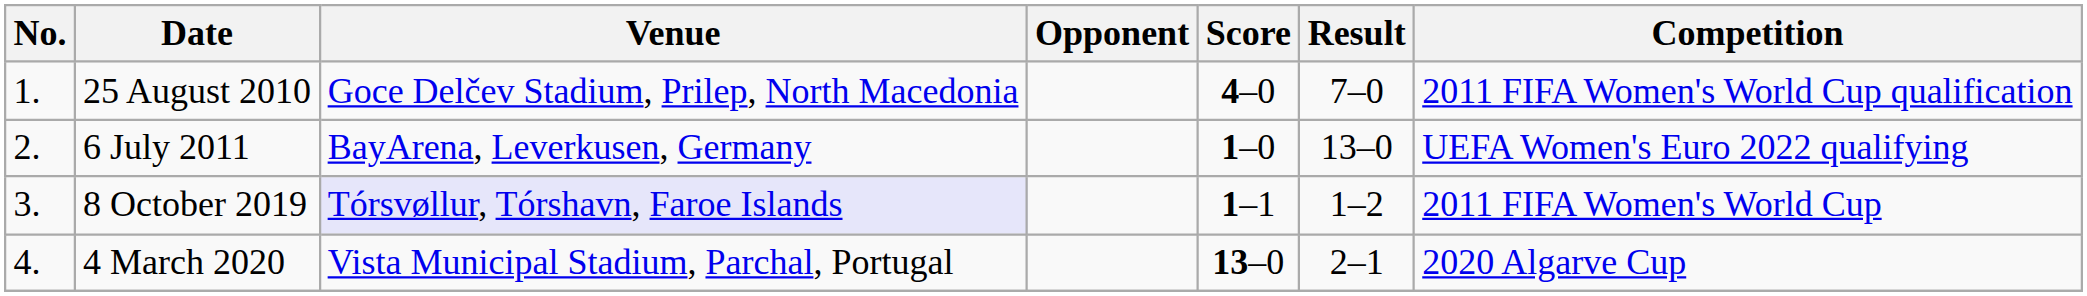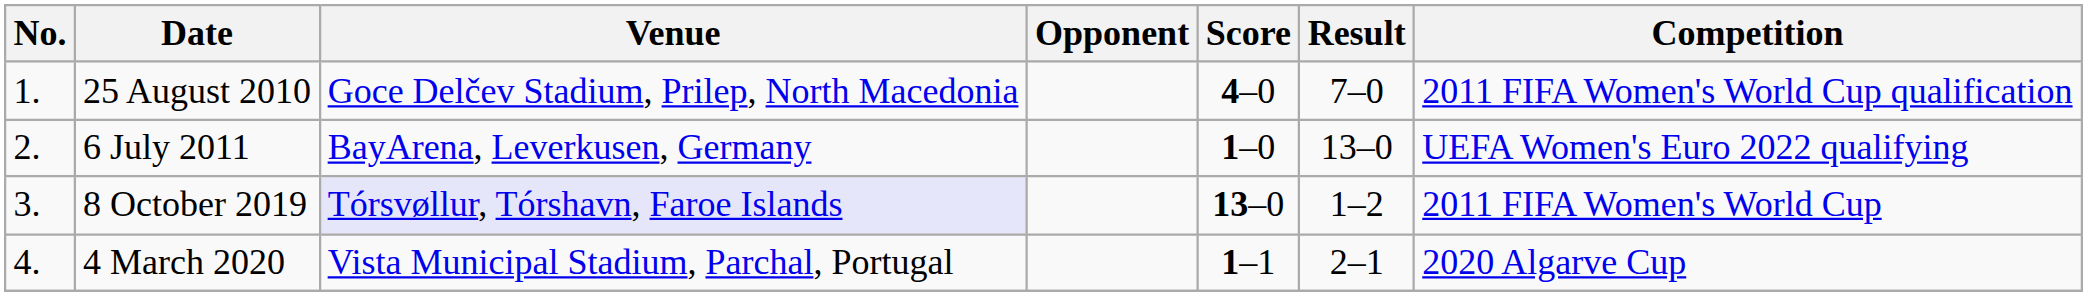8 October 2019 | Score: 1–1 -> 13–0
4 March 2020 | Score: 13–0 -> 1–1
